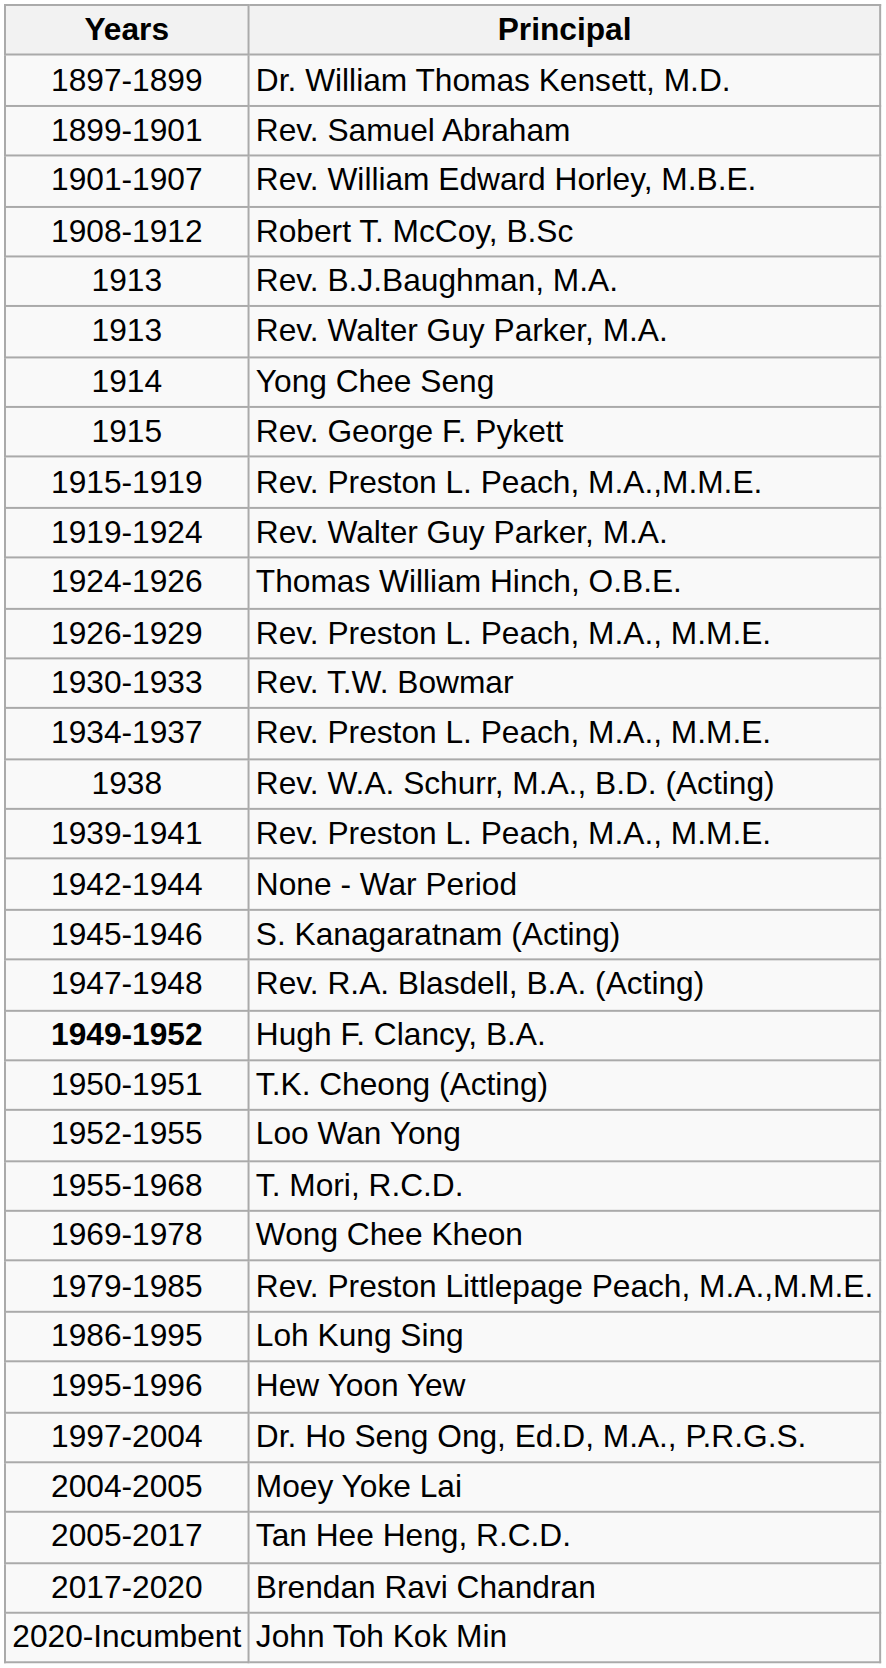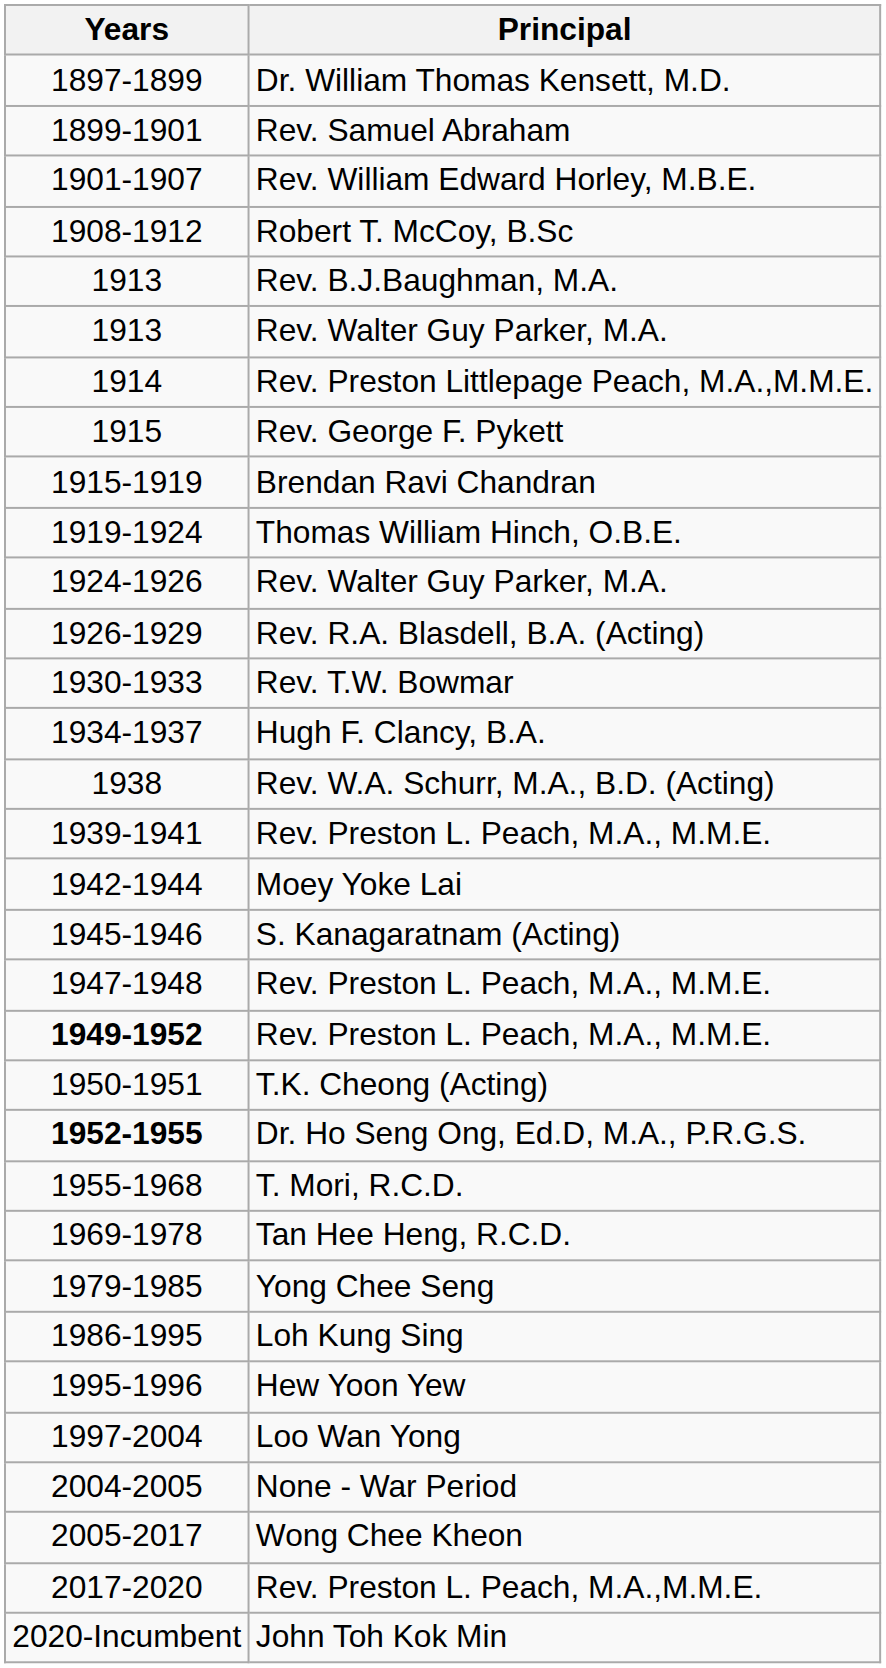row 8 | Principal: Yong Chee Seng -> Rev. Preston Littlepage Peach, M.A.,M.M.E.
row 10 | Principal: Rev. Preston L. Peach, M.A.,M.M.E. -> Brendan Ravi Chandran
row 11 | Principal: Rev. Walter Guy Parker, M.A. -> Thomas William Hinch, O.B.E.
row 12 | Principal: Thomas William Hinch, O.B.E. -> Rev. Walter Guy Parker, M.A.
row 13 | Principal: Rev. Preston L. Peach, M.A., M.M.E. -> Rev. R.A. Blasdell, B.A. (Acting)
row 15 | Principal: Rev. Preston L. Peach, M.A., M.M.E. -> Hugh F. Clancy, B.A.
row 18 | Principal: None - War Period -> Moey Yoke Lai
row 20 | Principal: Rev. R.A. Blasdell, B.A. (Acting) -> Rev. Preston L. Peach, M.A., M.M.E.
row 21 | Principal: Hugh F. Clancy, B.A. -> Rev. Preston L. Peach, M.A., M.M.E.
row 23 | Years: normal -> bold
row 23 | Principal: Loo Wan Yong -> Dr. Ho Seng Ong, Ed.D, M.A., P.R.G.S.
row 25 | Principal: Wong Chee Kheon -> Tan Hee Heng, R.C.D.
row 26 | Principal: Rev. Preston Littlepage Peach, M.A.,M.M.E. -> Yong Chee Seng
row 29 | Principal: Dr. Ho Seng Ong, Ed.D, M.A., P.R.G.S. -> Loo Wan Yong
row 30 | Principal: Moey Yoke Lai -> None - War Period
row 31 | Principal: Tan Hee Heng, R.C.D. -> Wong Chee Kheon
row 32 | Principal: Brendan Ravi Chandran -> Rev. Preston L. Peach, M.A.,M.M.E.
